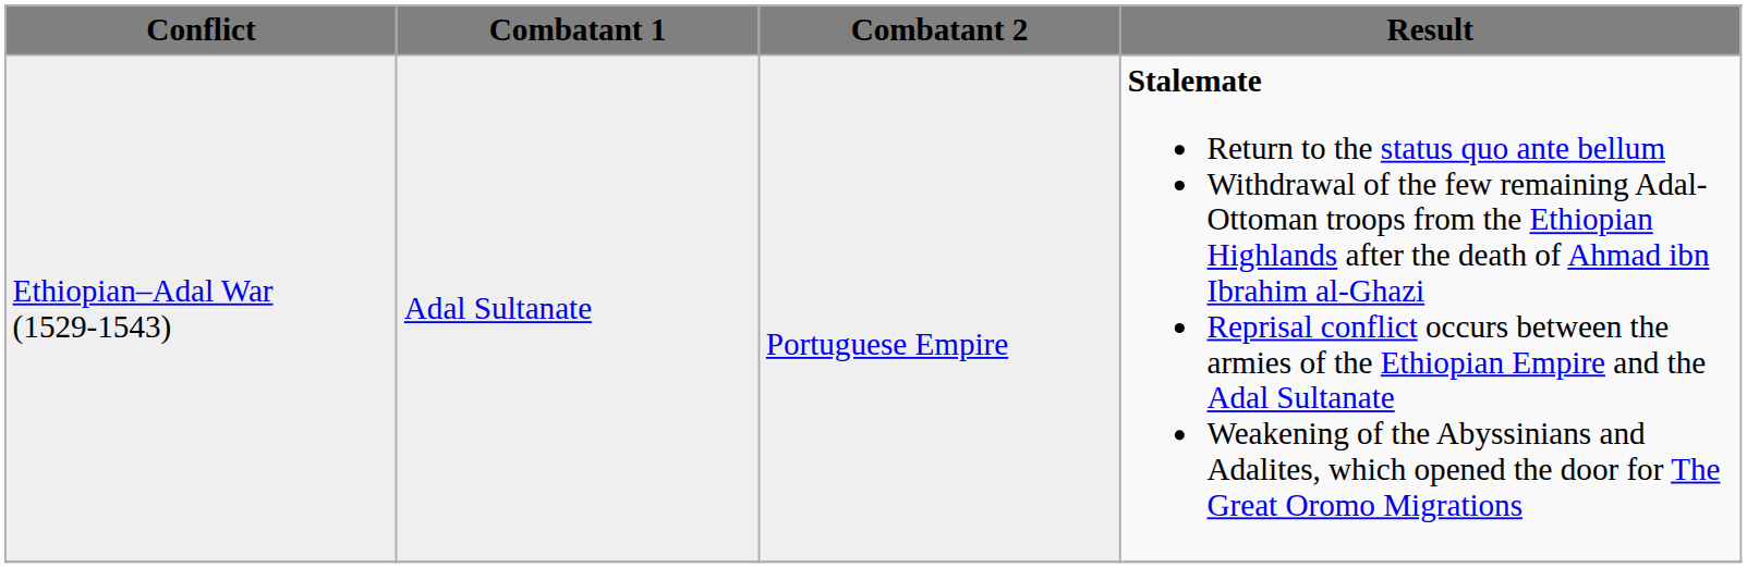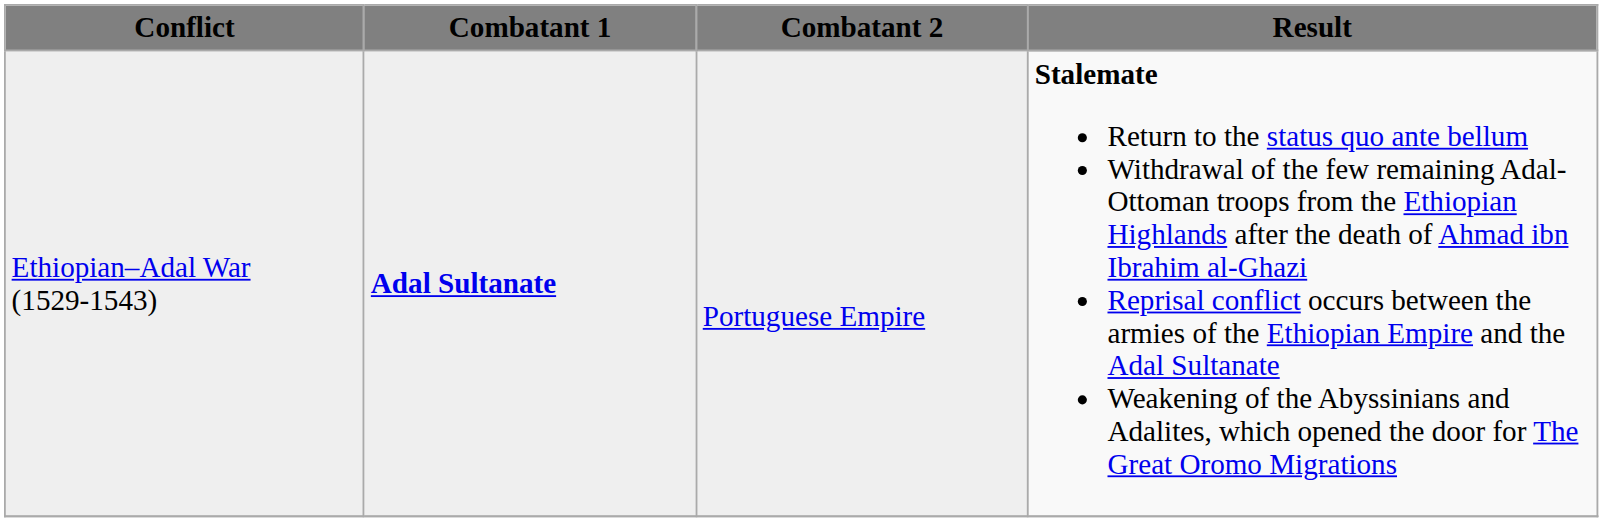Ethiopian–Adal War (1529-1543) | Combatant 1: normal -> bold
